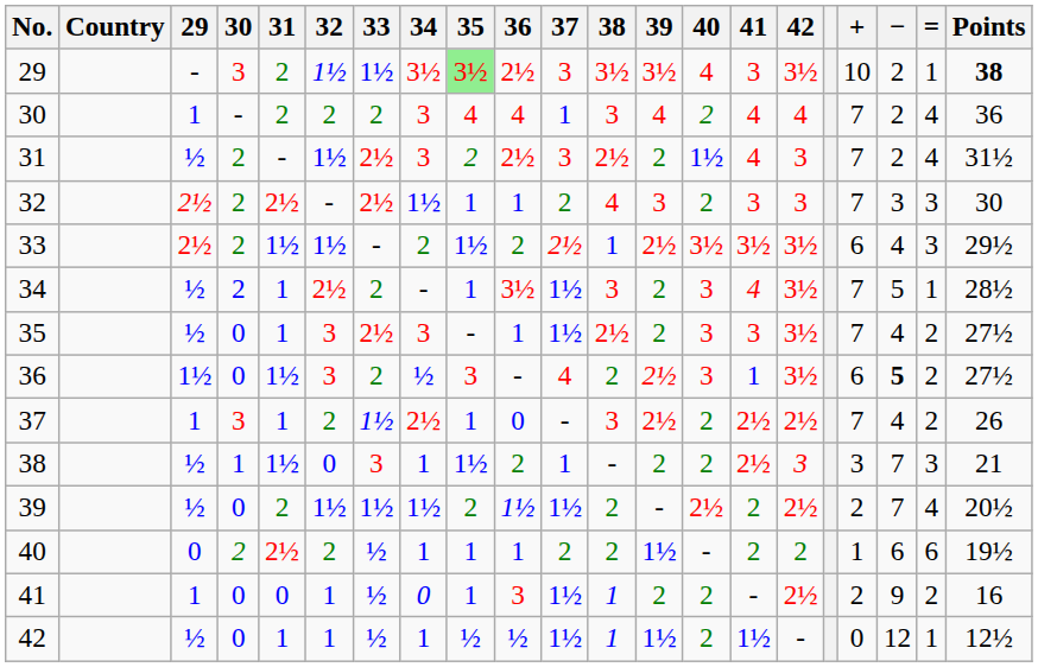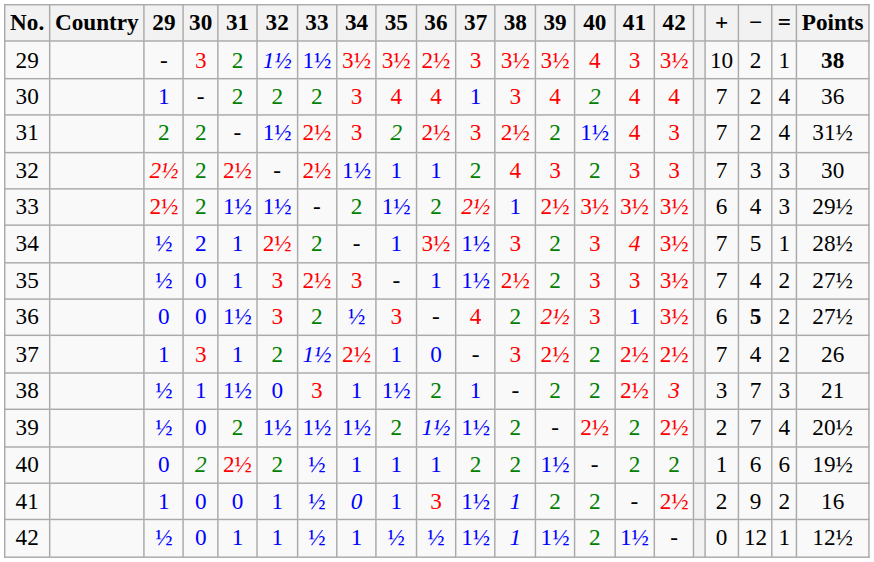row 2 | 35: lightgreen background -> no background
row 4 | 29: ½ -> 2
row 9 | 29: 1½ -> 0
